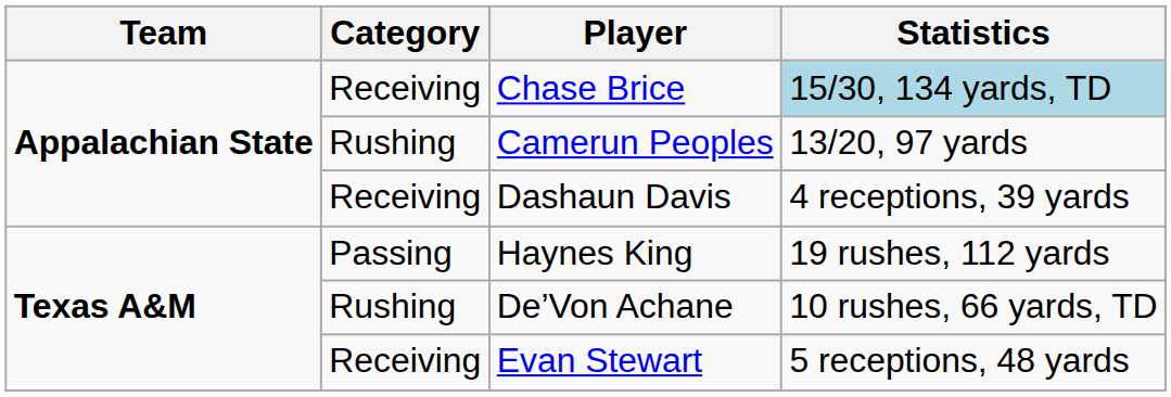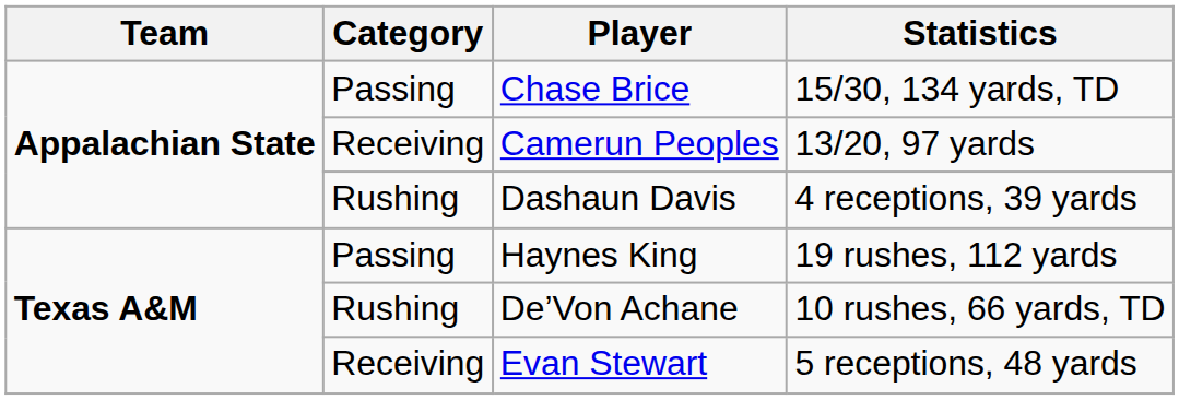Chase Brice | Category: Receiving -> Passing
Chase Brice | Statistics: lightblue background -> no background
Camerun Peoples | Category: Rushing -> Receiving
Dashaun Davis | Category: Receiving -> Rushing
